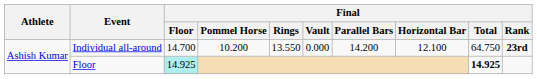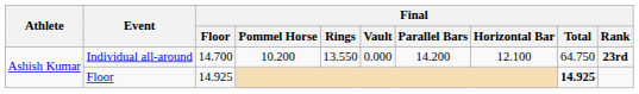row 4 | Final / Floor: paleturquoise background -> no background
